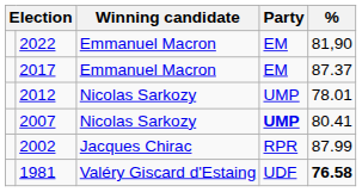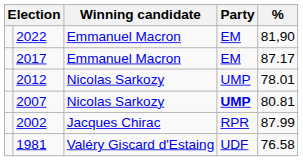2017 | %: 87.37 -> 87.17
2007 | %: 80.41 -> 80.81
1981 | %: bold -> normal
